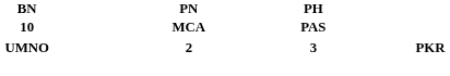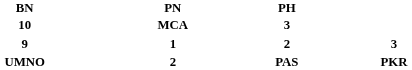10 | PH: PAS -> 3
+ row: 9 | 1 | 2 | 3
UMNO | PH: 3 -> PAS
